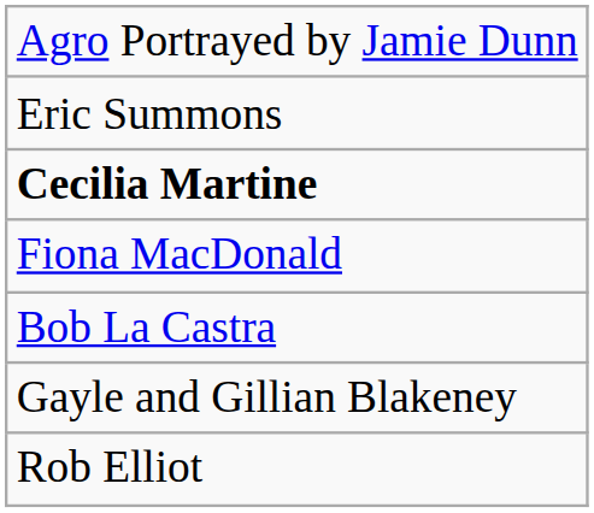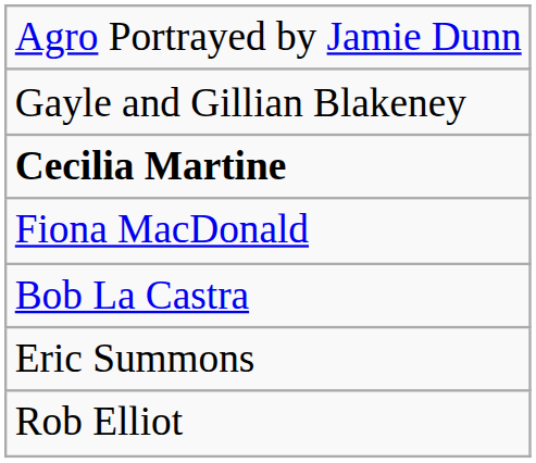row 2 | column 1: Eric Summons -> Gayle and Gillian Blakeney
row 6 | column 1: Gayle and Gillian Blakeney -> Eric Summons
